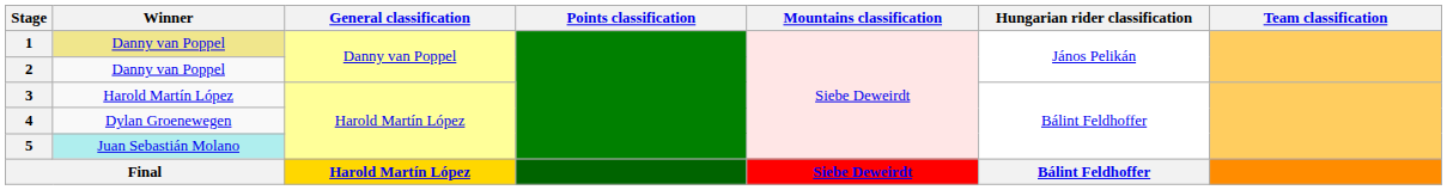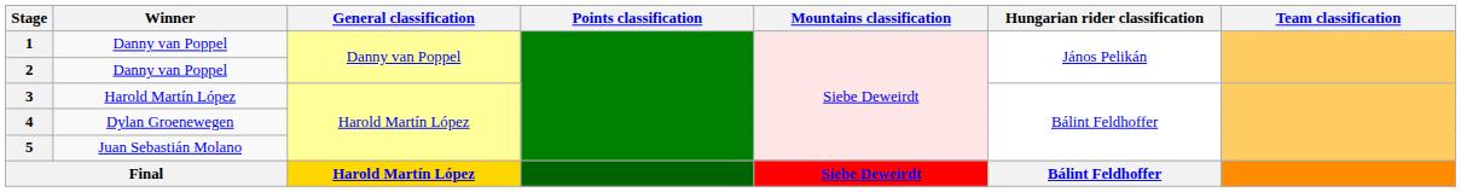1 | Winner: khaki background -> no background
5 | Winner: paleturquoise background -> no background
